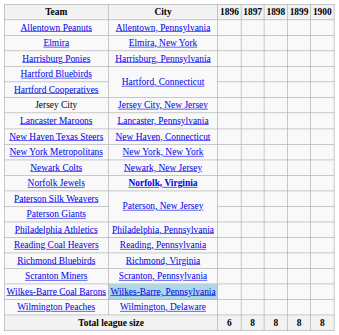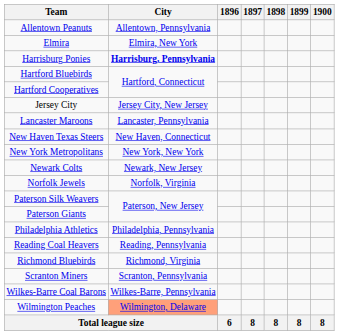Harrisburg Ponies | City: normal -> bold
Norfolk Jewels | City: bold -> normal
Wilkes-Barre Coal Barons | City: lightblue background -> no background
Wilmington Peaches | City: no background -> lightsalmon background
